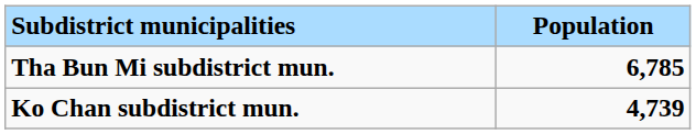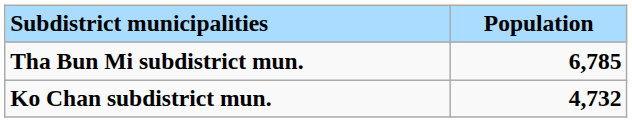Ko Chan subdistrict mun. | Population: 4,739 -> 4,732
